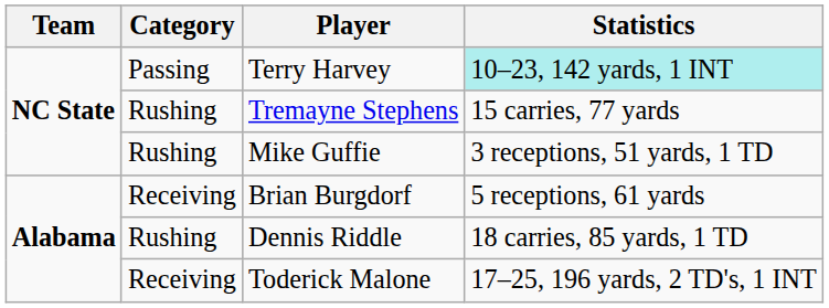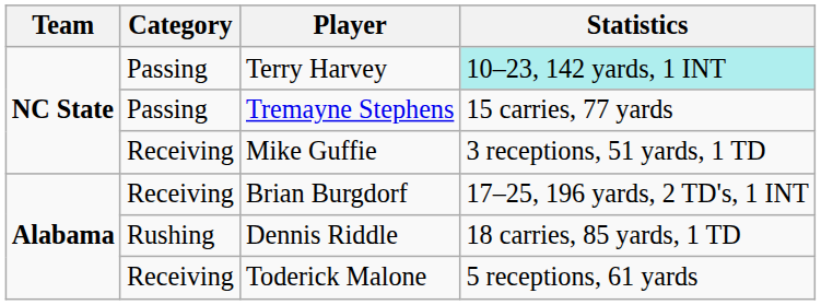Tremayne Stephens | Category: Rushing -> Passing
Mike Guffie | Category: Rushing -> Receiving
Brian Burgdorf | Statistics: 5 receptions, 61 yards -> 17–25, 196 yards, 2 TD's, 1 INT
Toderick Malone | Statistics: 17–25, 196 yards, 2 TD's, 1 INT -> 5 receptions, 61 yards
